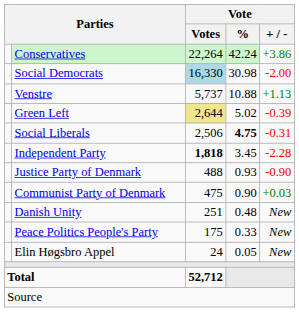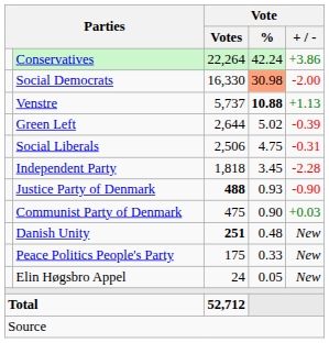Social Democrats | Vote / Votes: lightblue background -> no background
Social Democrats | Vote / %: no background -> lightsalmon background
Venstre | Vote / %: normal -> bold
Green Left | Vote / Votes: khaki background -> no background
Social Liberals | Vote / %: bold -> normal
Independent Party | Vote / Votes: bold -> normal
Justice Party of Denmark | Vote / Votes: normal -> bold
Danish Unity | Vote / Votes: normal -> bold
